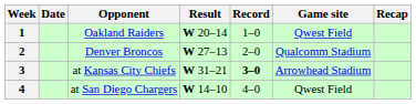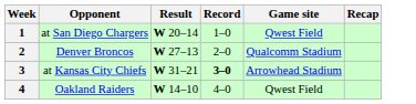- column: Date
1 | Opponent: Oakland Raiders -> at San Diego Chargers
4 | Opponent: at San Diego Chargers -> Oakland Raiders
